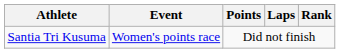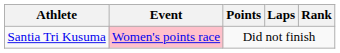Santia Tri Kusuma | Event: no background -> pink background
